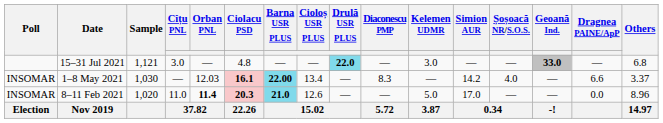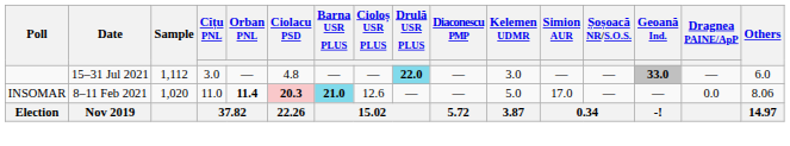15–31 Jul 2021 | Sample: 1,121 -> 1,112
15–31 Jul 2021 | Others: 6.8 -> 6.0
- row: INSOMAR | 1–8 May 2021 | 1,030 | — | 12.03 | 16.1 | 22.00 | 13.4 | — | 8.3 | — | 14.2 | 4.0 | — | 6.6 | 3.37
8–11 Feb 2021 | Others: 8.96 -> 8.06
